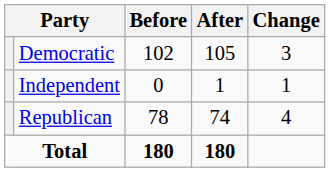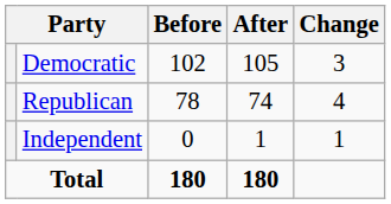rows swapped: Republican <-> Independent
